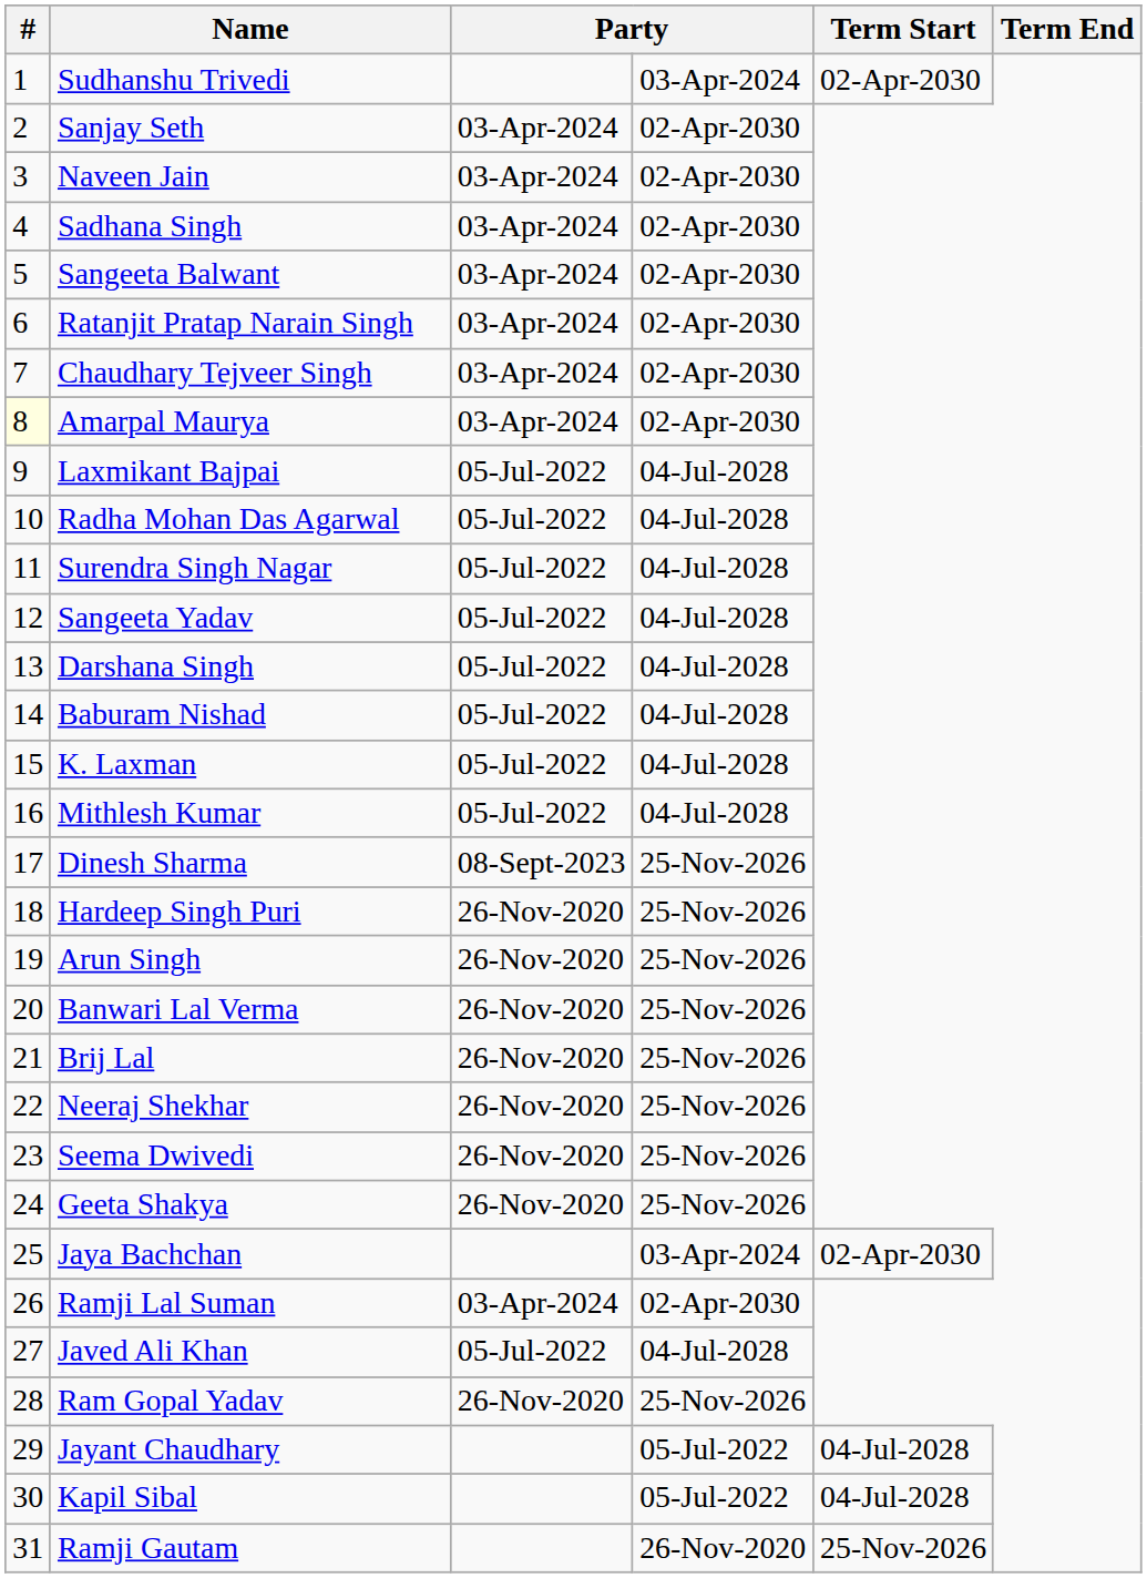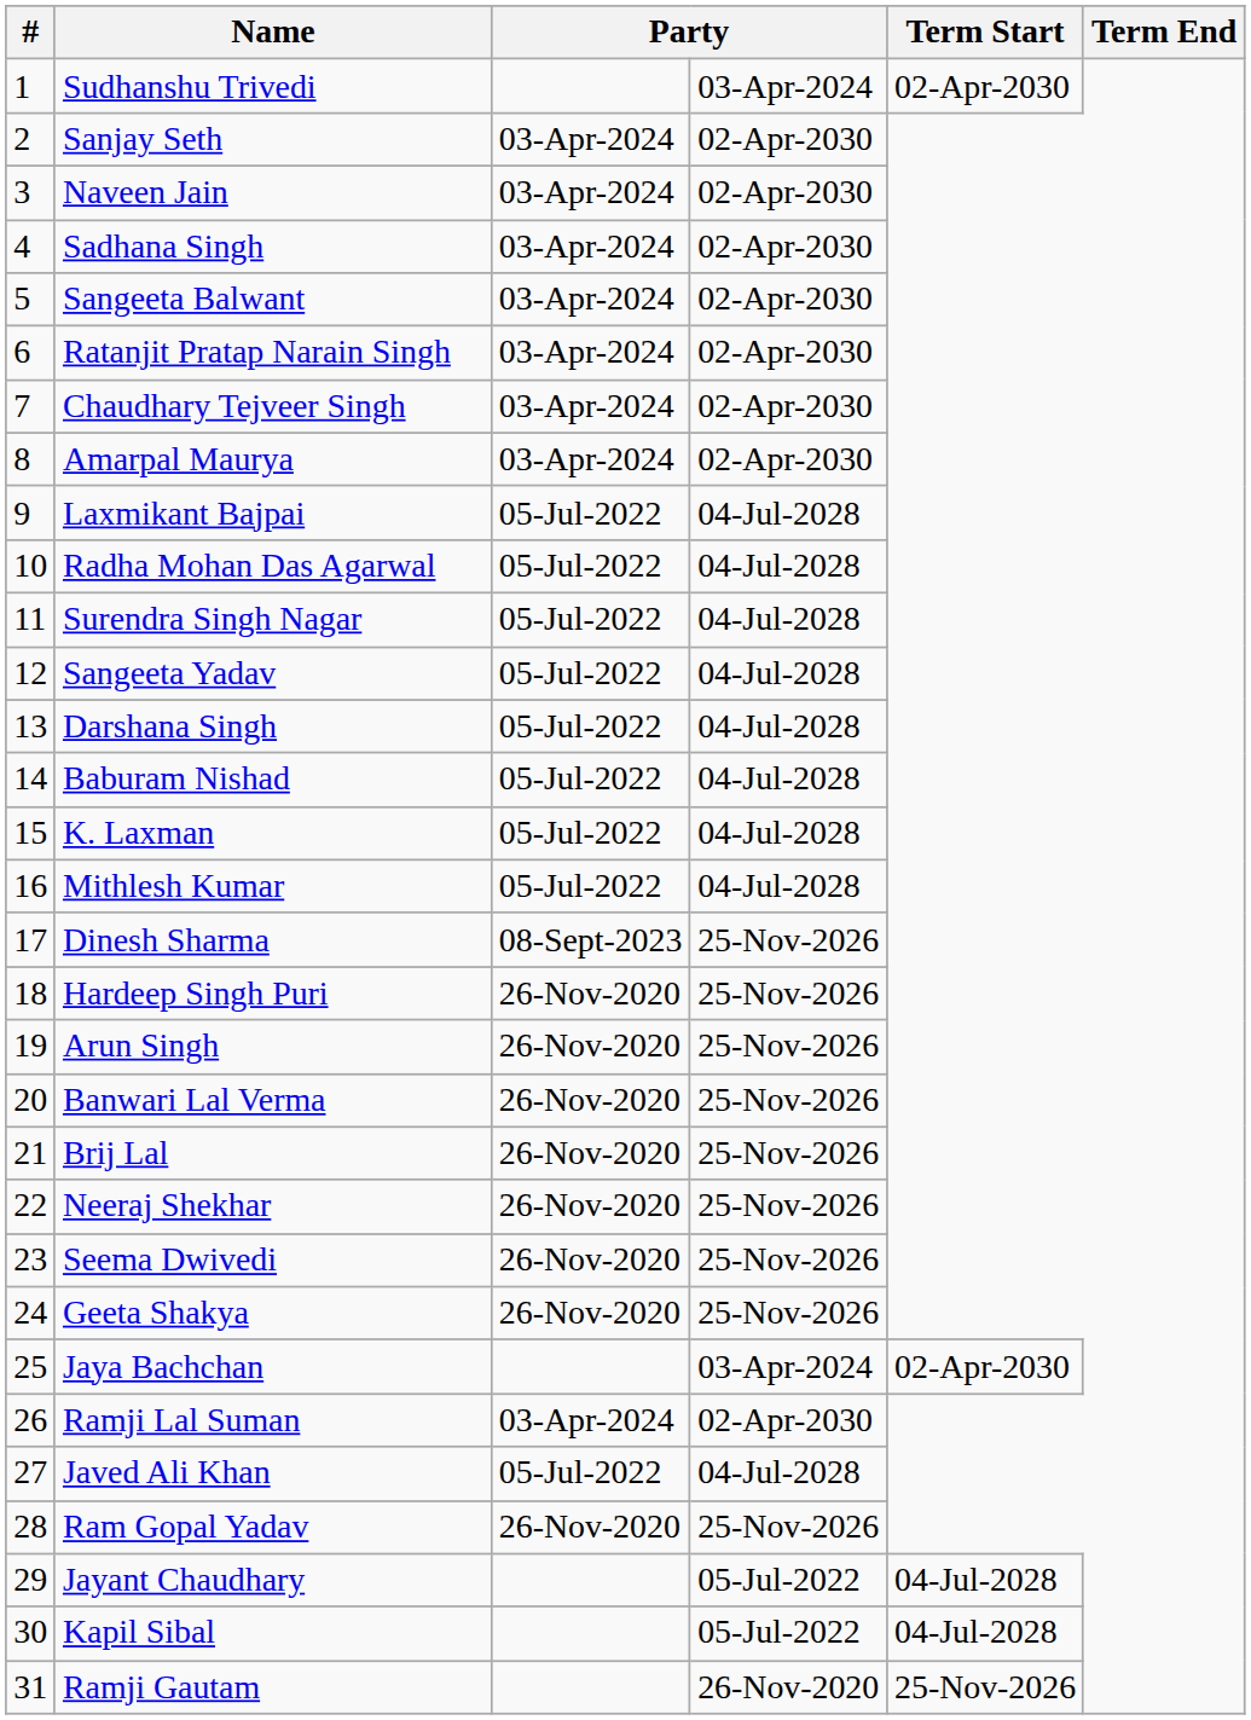Amarpal Maurya | #: lightyellow background -> no background
